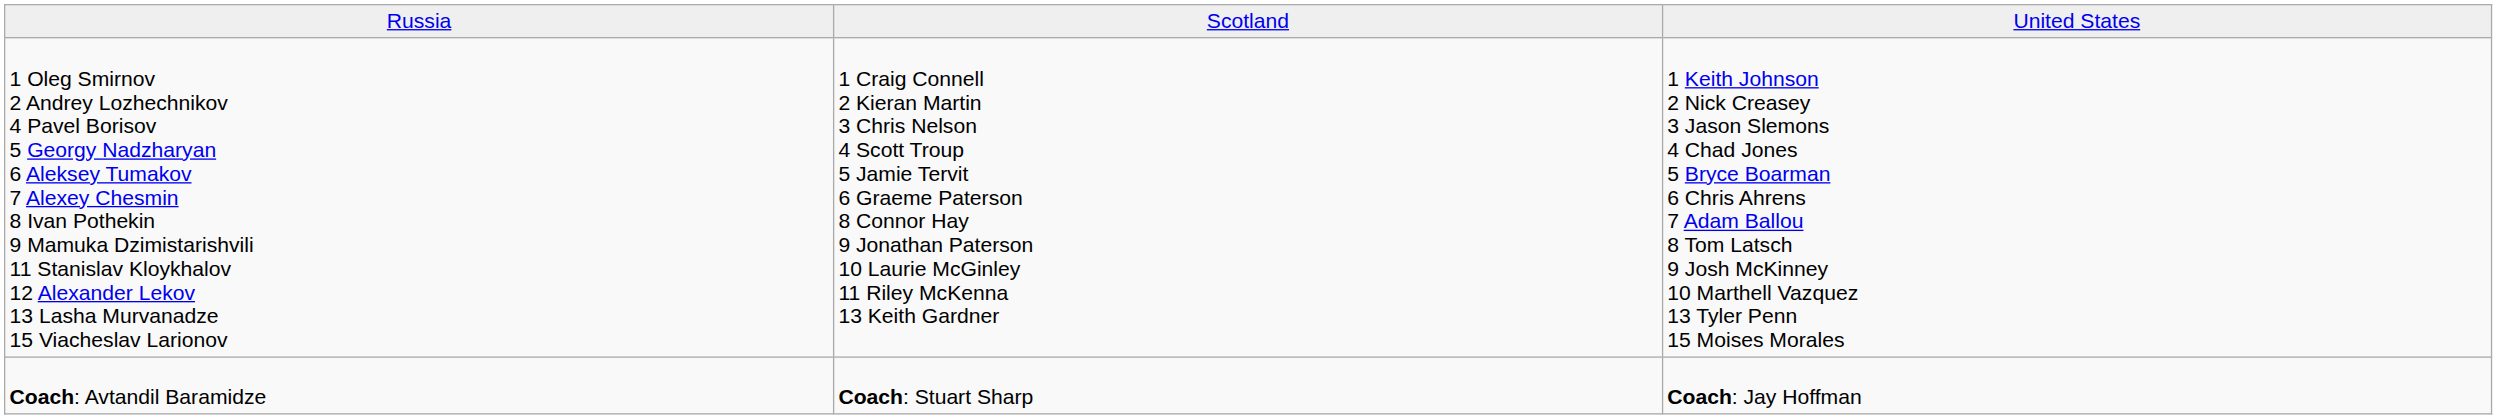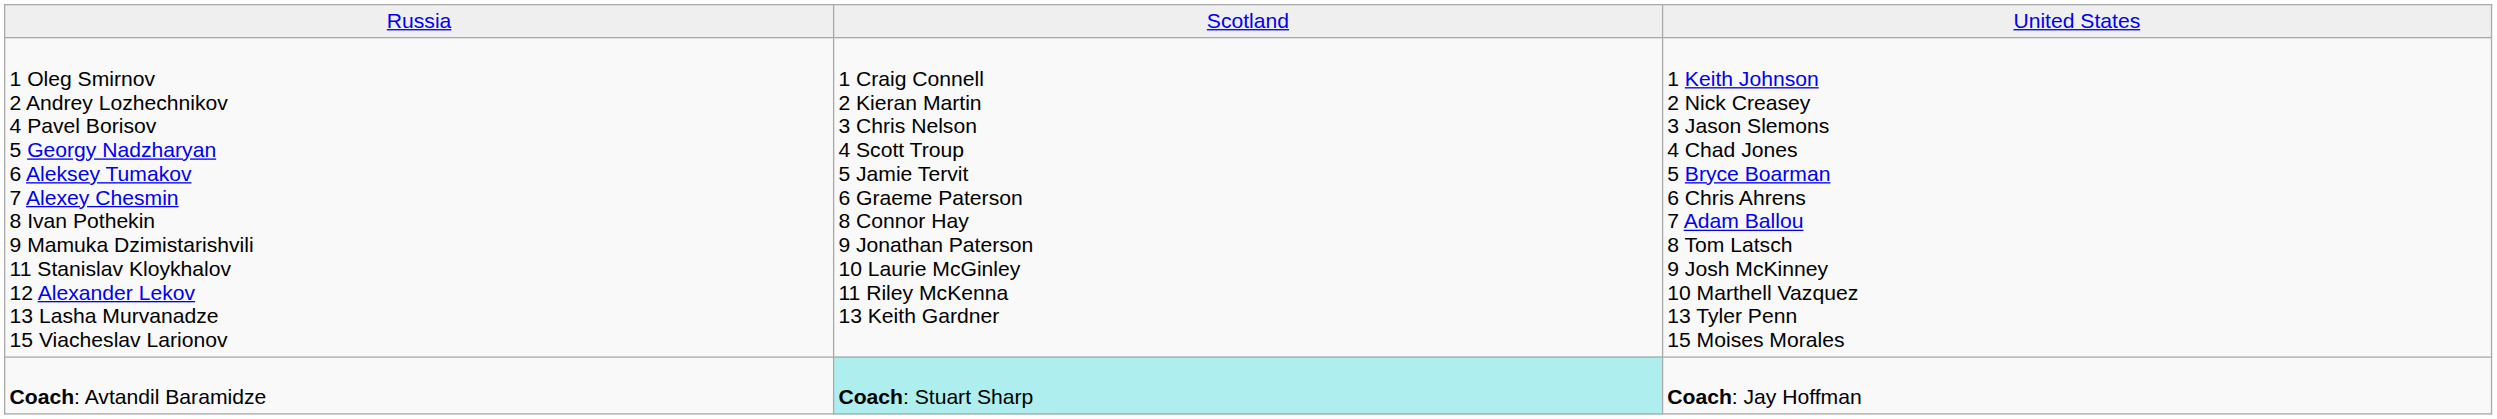Coach: Avtandil Baramidze | column 2: no background -> paleturquoise background
